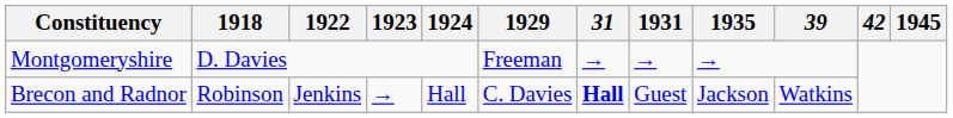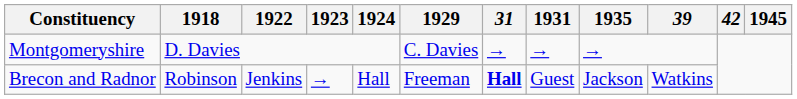Montgomeryshire | 1929: Freeman -> C. Davies
Brecon and Radnor | 1929: C. Davies -> Freeman
